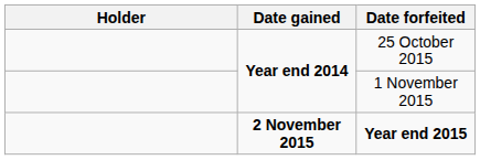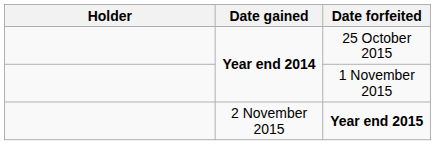Year end 2015 | Date gained: bold -> normal
